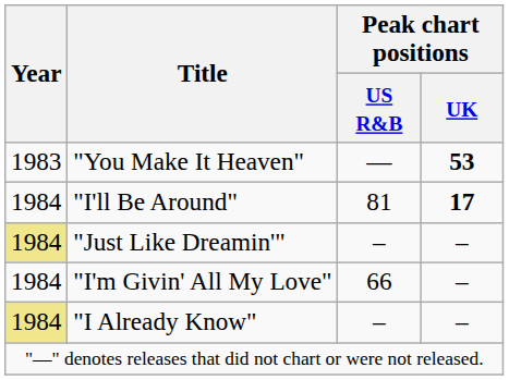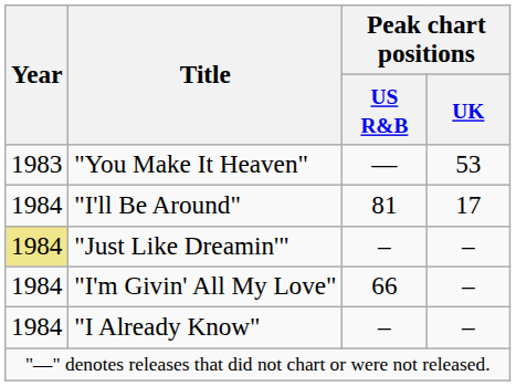"You Make It Heaven" | Peak chart positions / UK: bold -> normal
"I'll Be Around" | Peak chart positions / UK: bold -> normal
"I Already Know" | Year: khaki background -> no background
